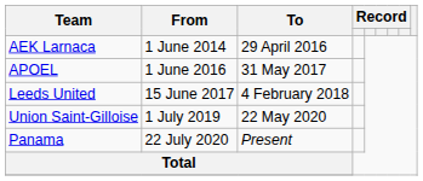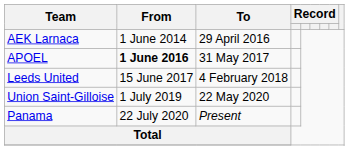APOEL | From: normal -> bold
